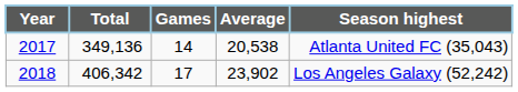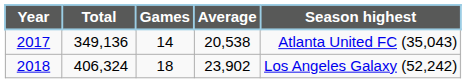2018 | Total: 406,342 -> 406,324
2018 | Games: 17 -> 18
